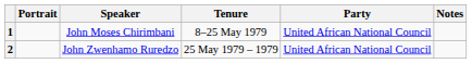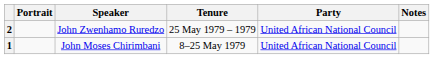rows swapped: 1 <-> 2
